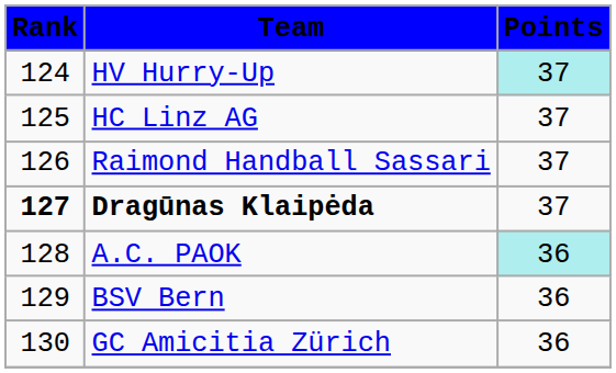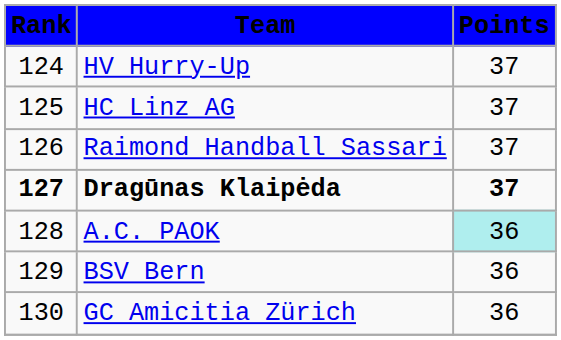HV Hurry-Up | Points: paleturquoise background -> no background
Dragūnas Klaipėda | Points: normal -> bold
